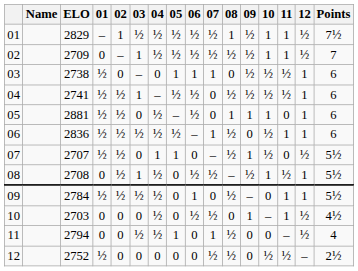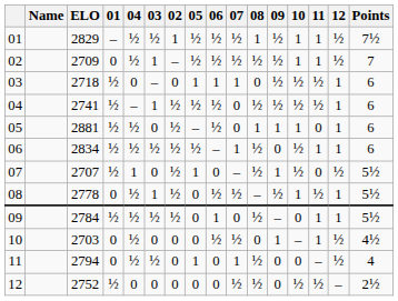columns swapped: 02 <-> 04
row 4 | ELO: 2738 -> 2718
row 7 | ELO: 2836 -> 2834
row 9 | ELO: 2708 -> 2778
